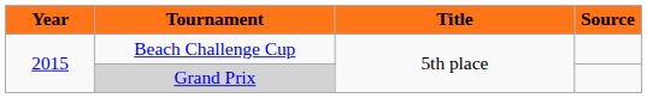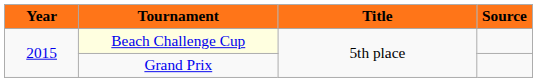Beach Challenge Cup | Tournament: no background -> lightyellow background
Grand Prix | Tournament: lightgrey background -> no background
